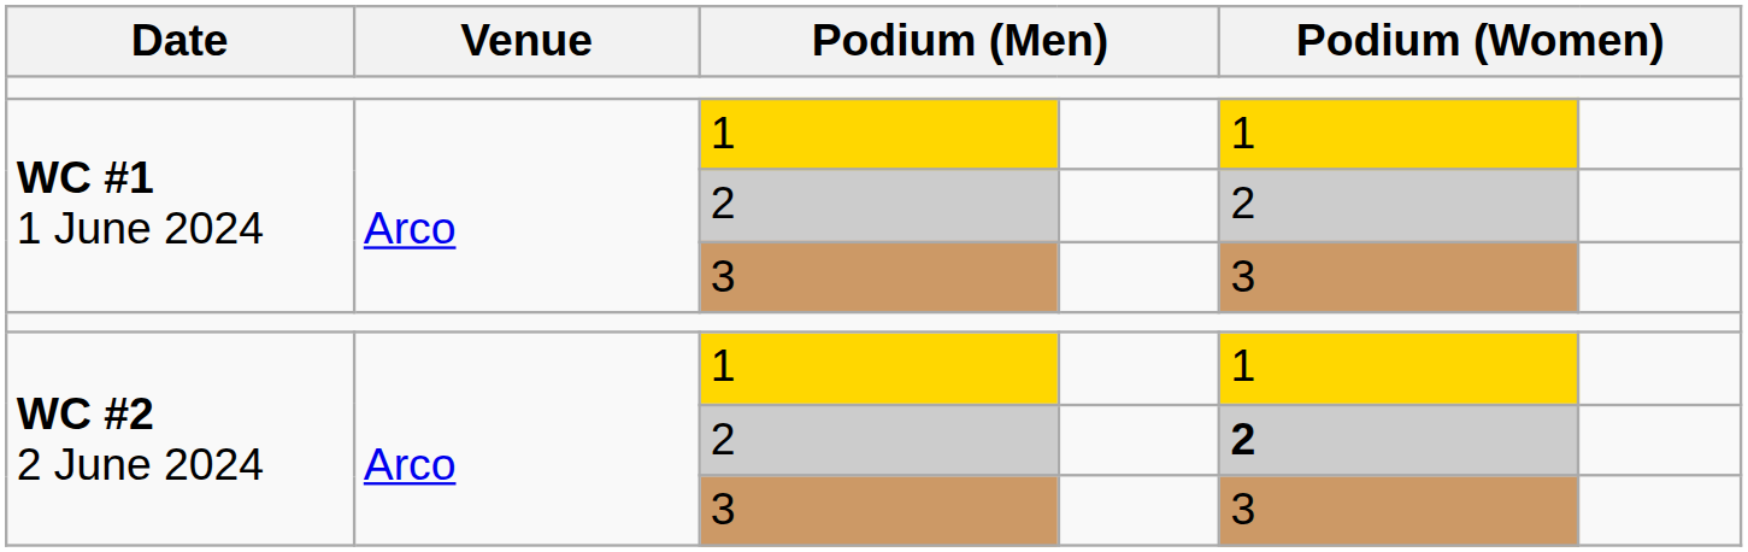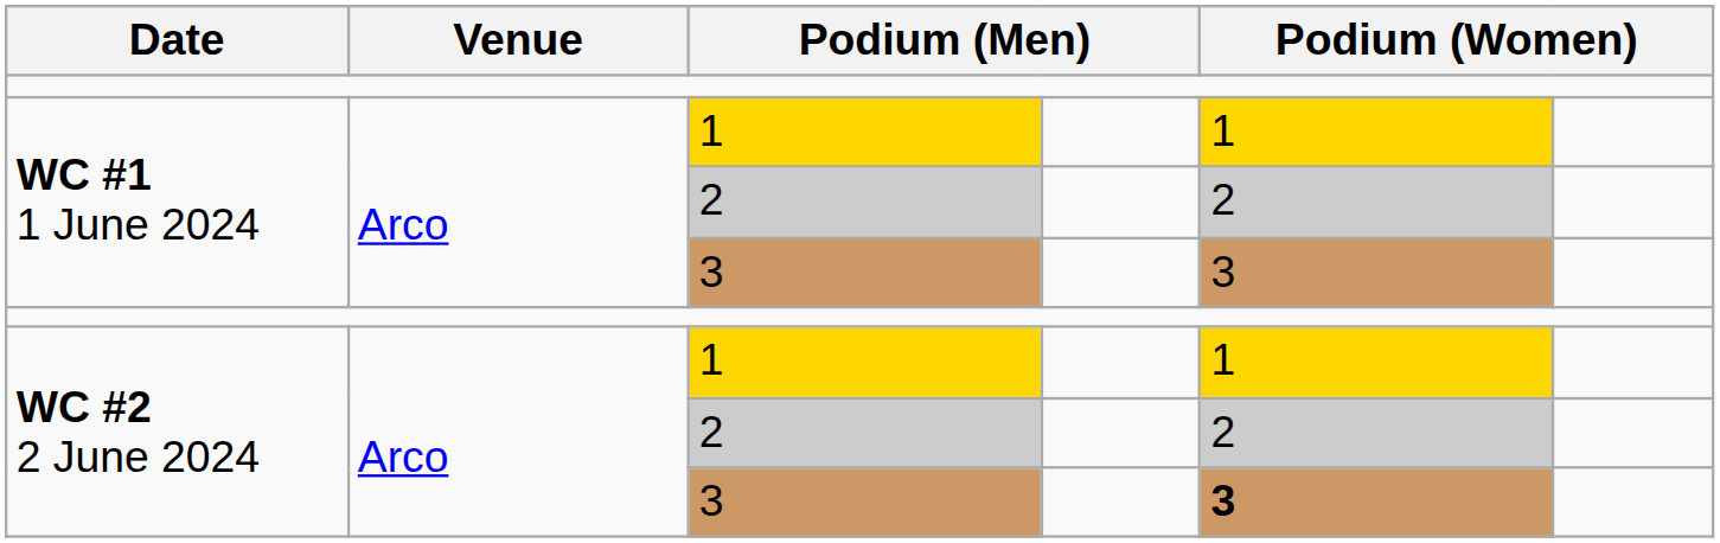WC #2 2 June 2024 / 2 | column 5: bold -> normal
WC #2 2 June 2024 / 3 | column 5: normal -> bold
